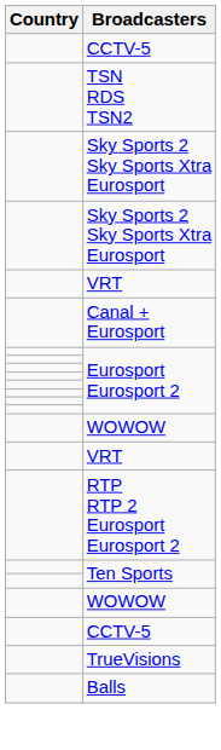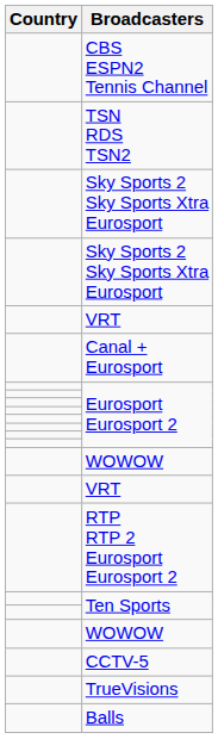row 2 | Broadcasters: CCTV-5 -> CBS ESPN2 Tennis Channel
